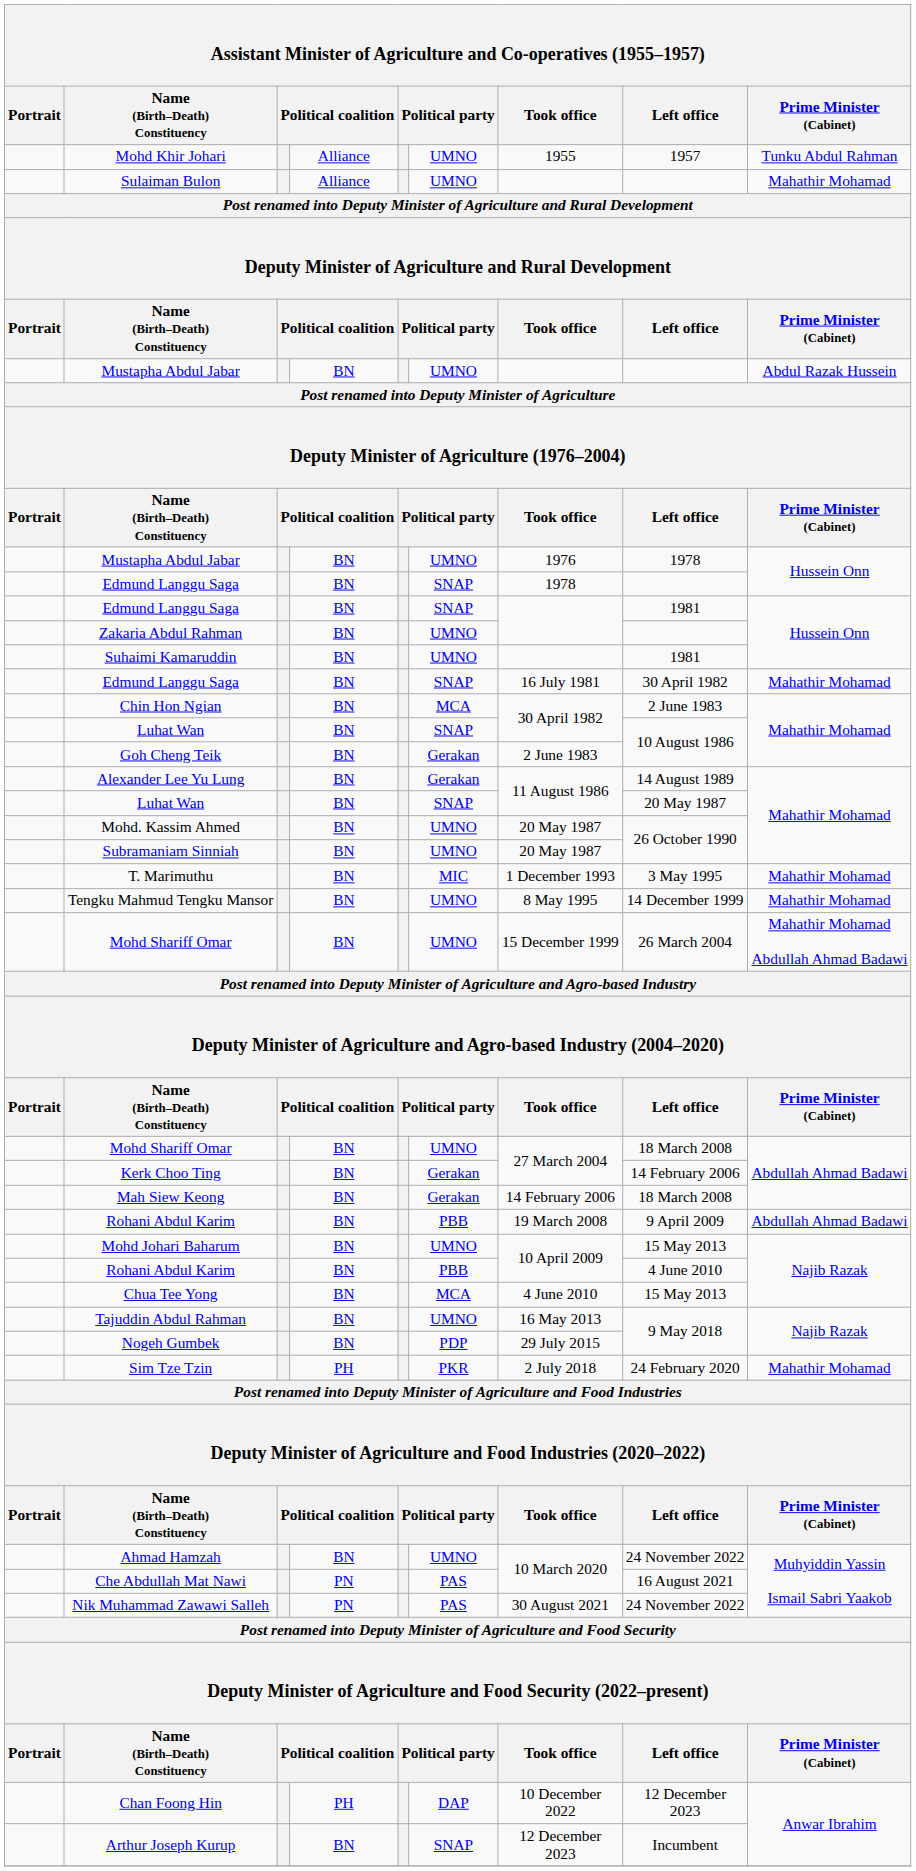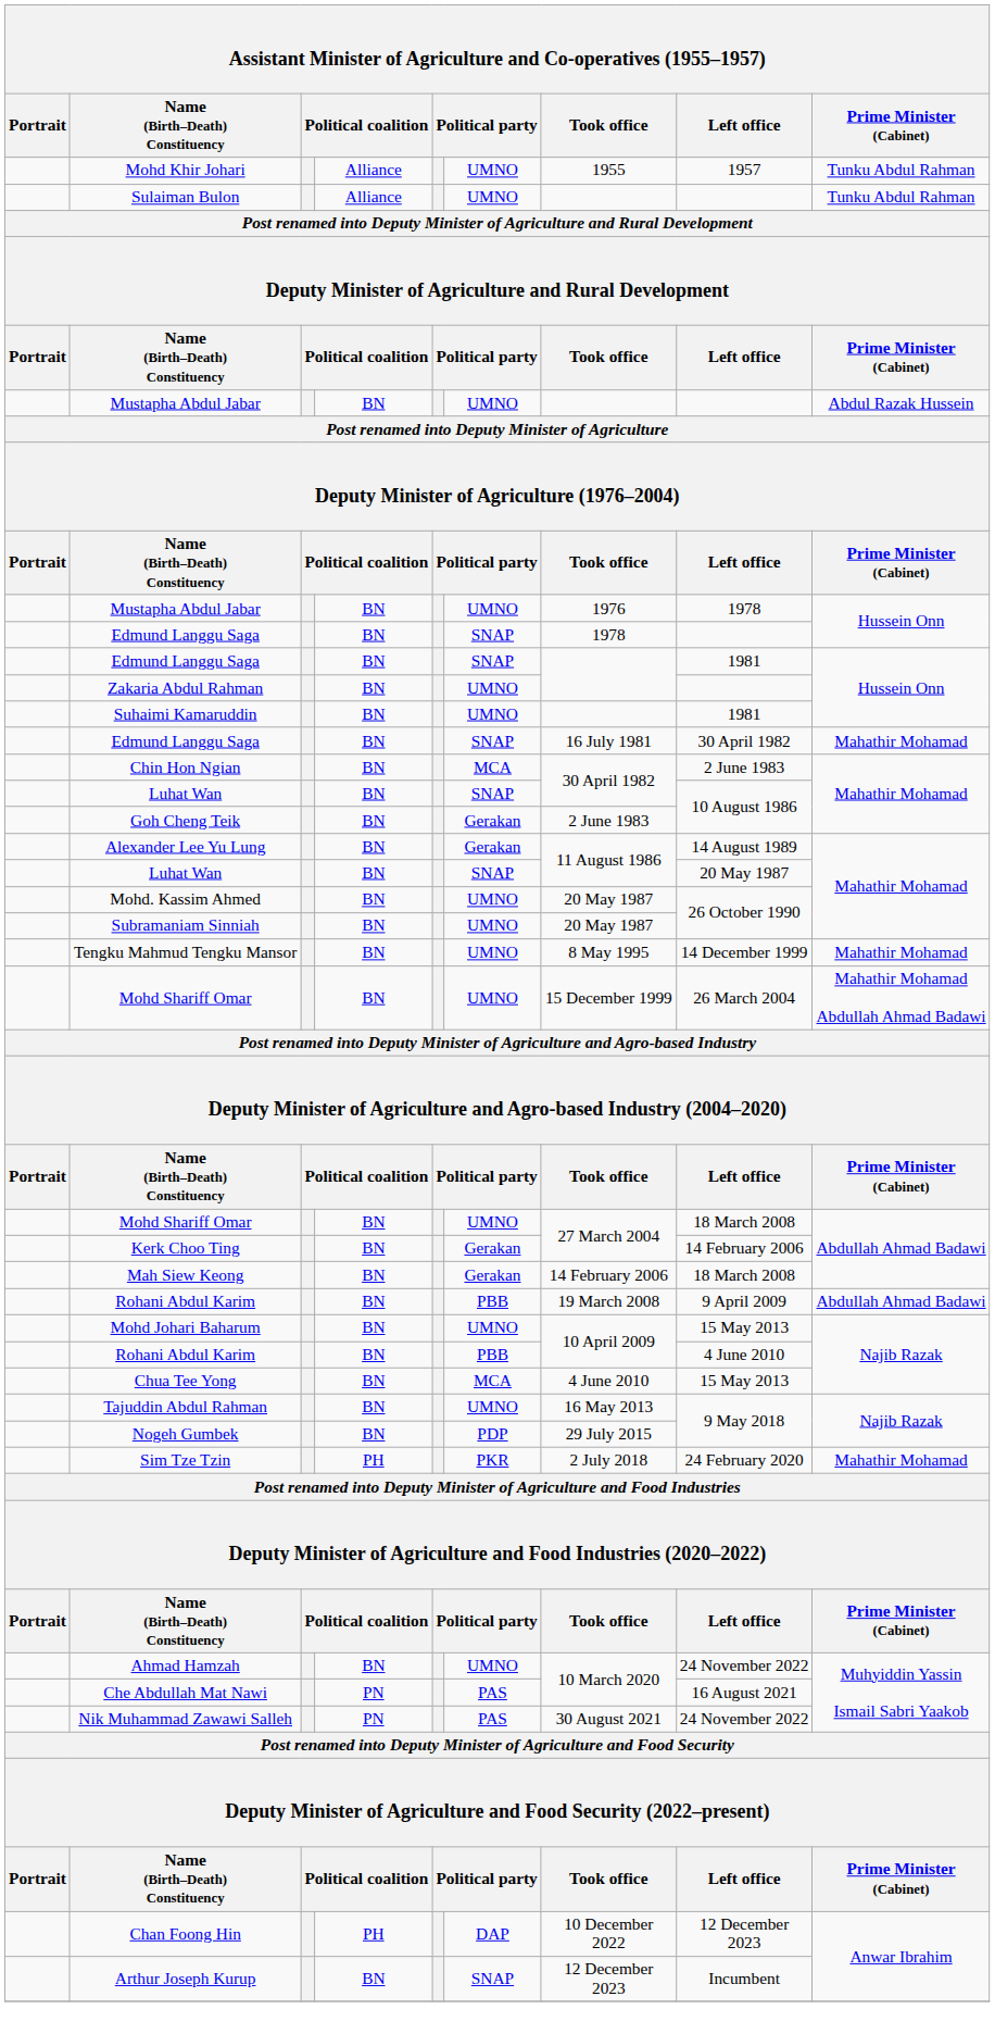Sulaiman Bulon | Prime Minister (Cabinet): Mahathir Mohamad -> Tunku Abdul Rahman
- row: T. Marimuthu | BN | MIC | 1 December 1993 | 3 May 1995 | Mahathir Mohamad
